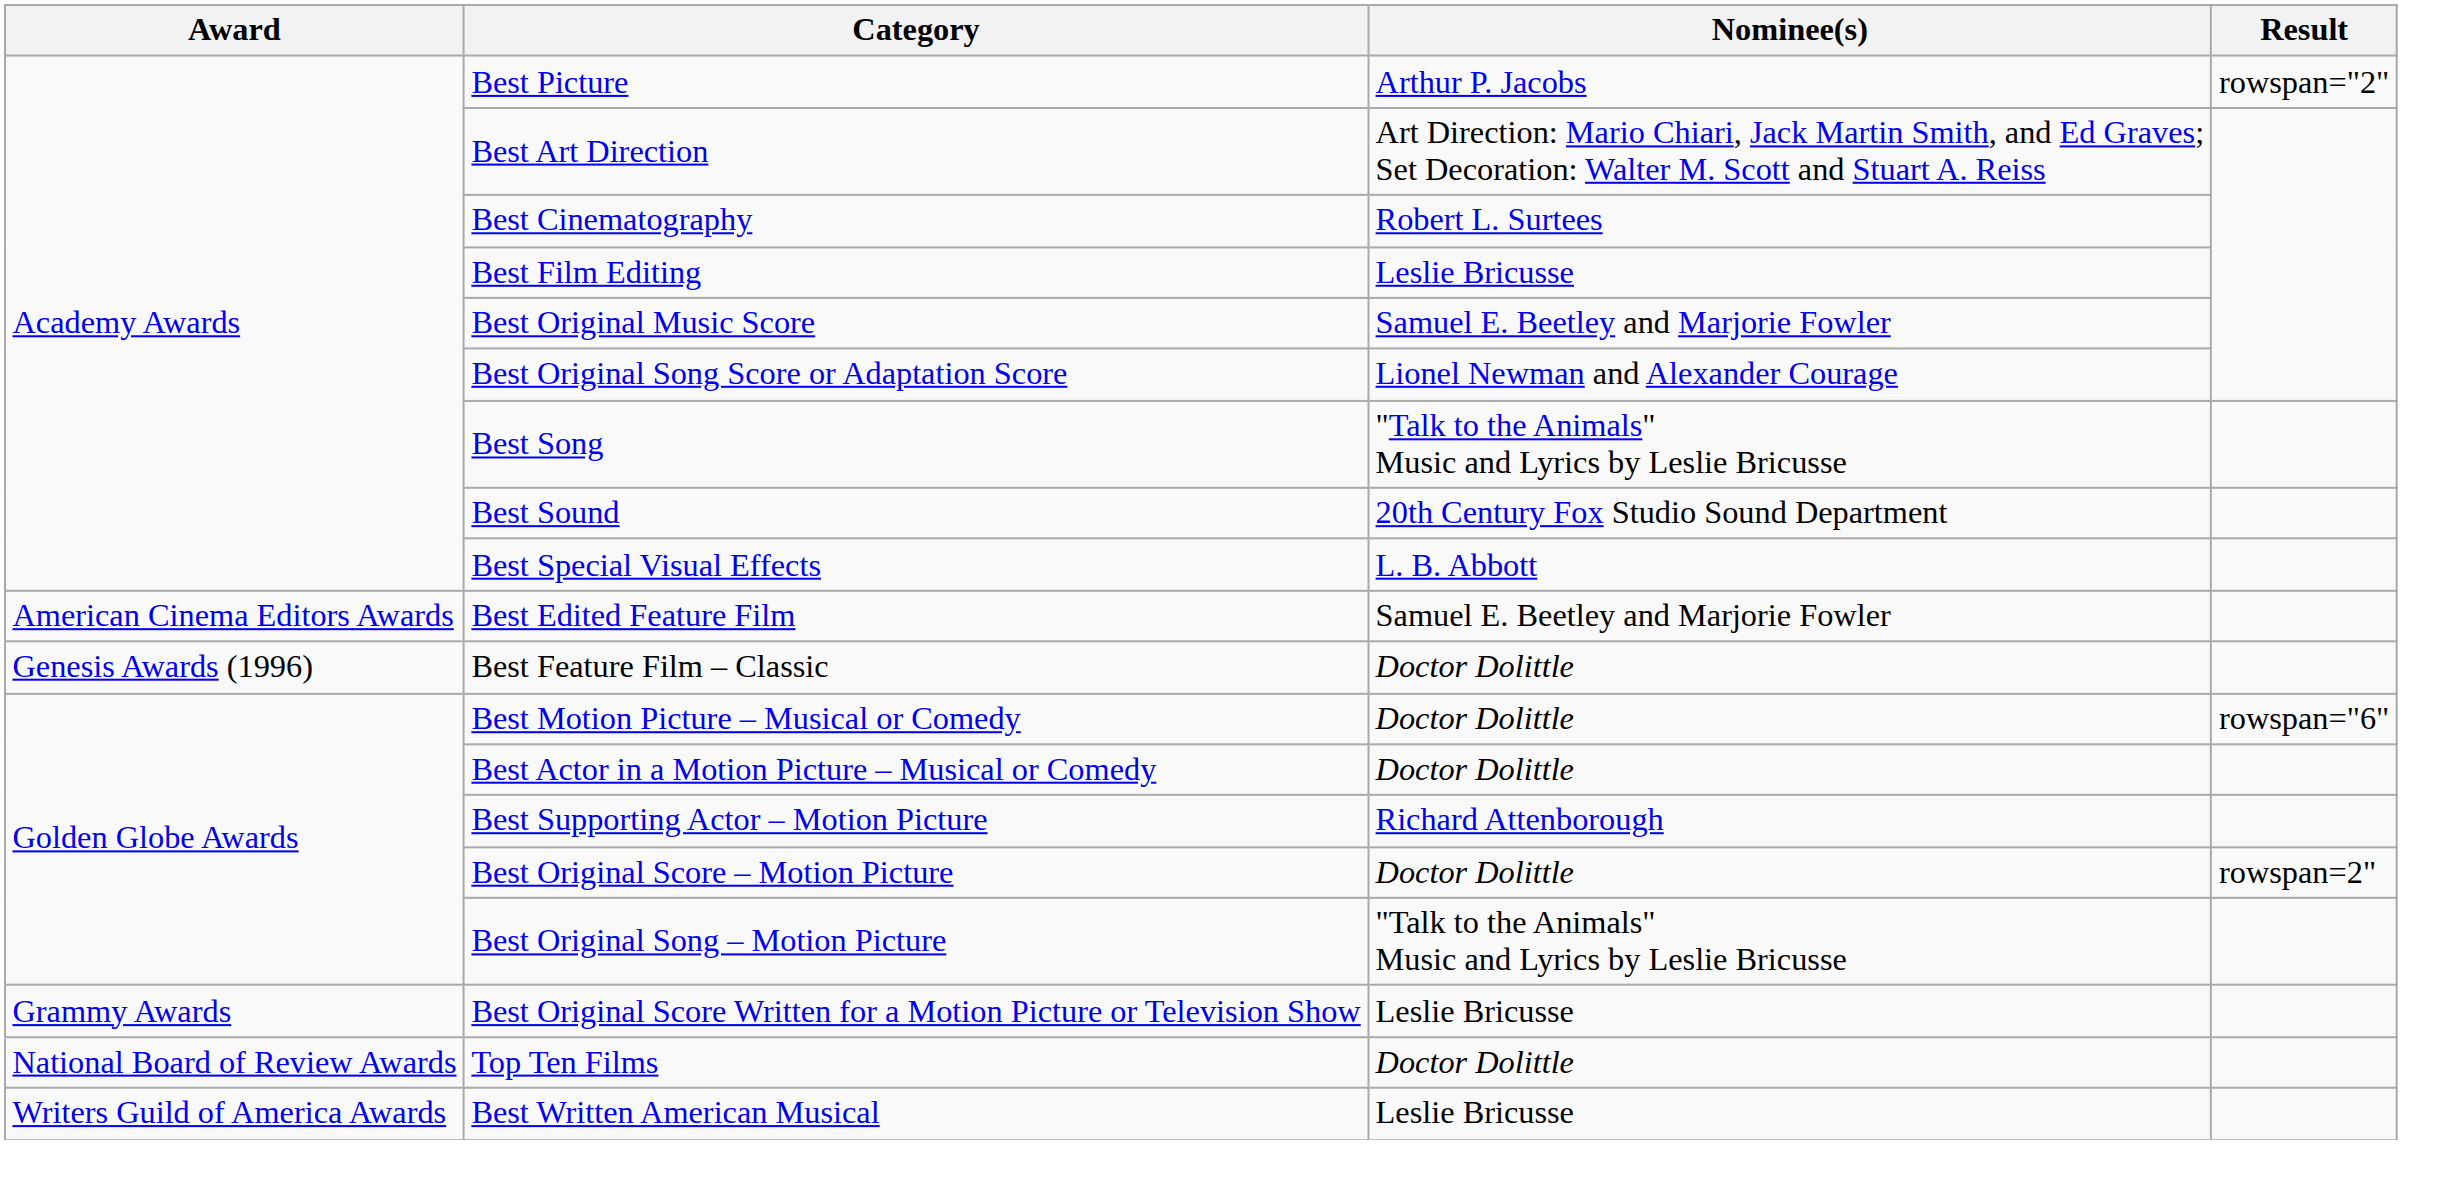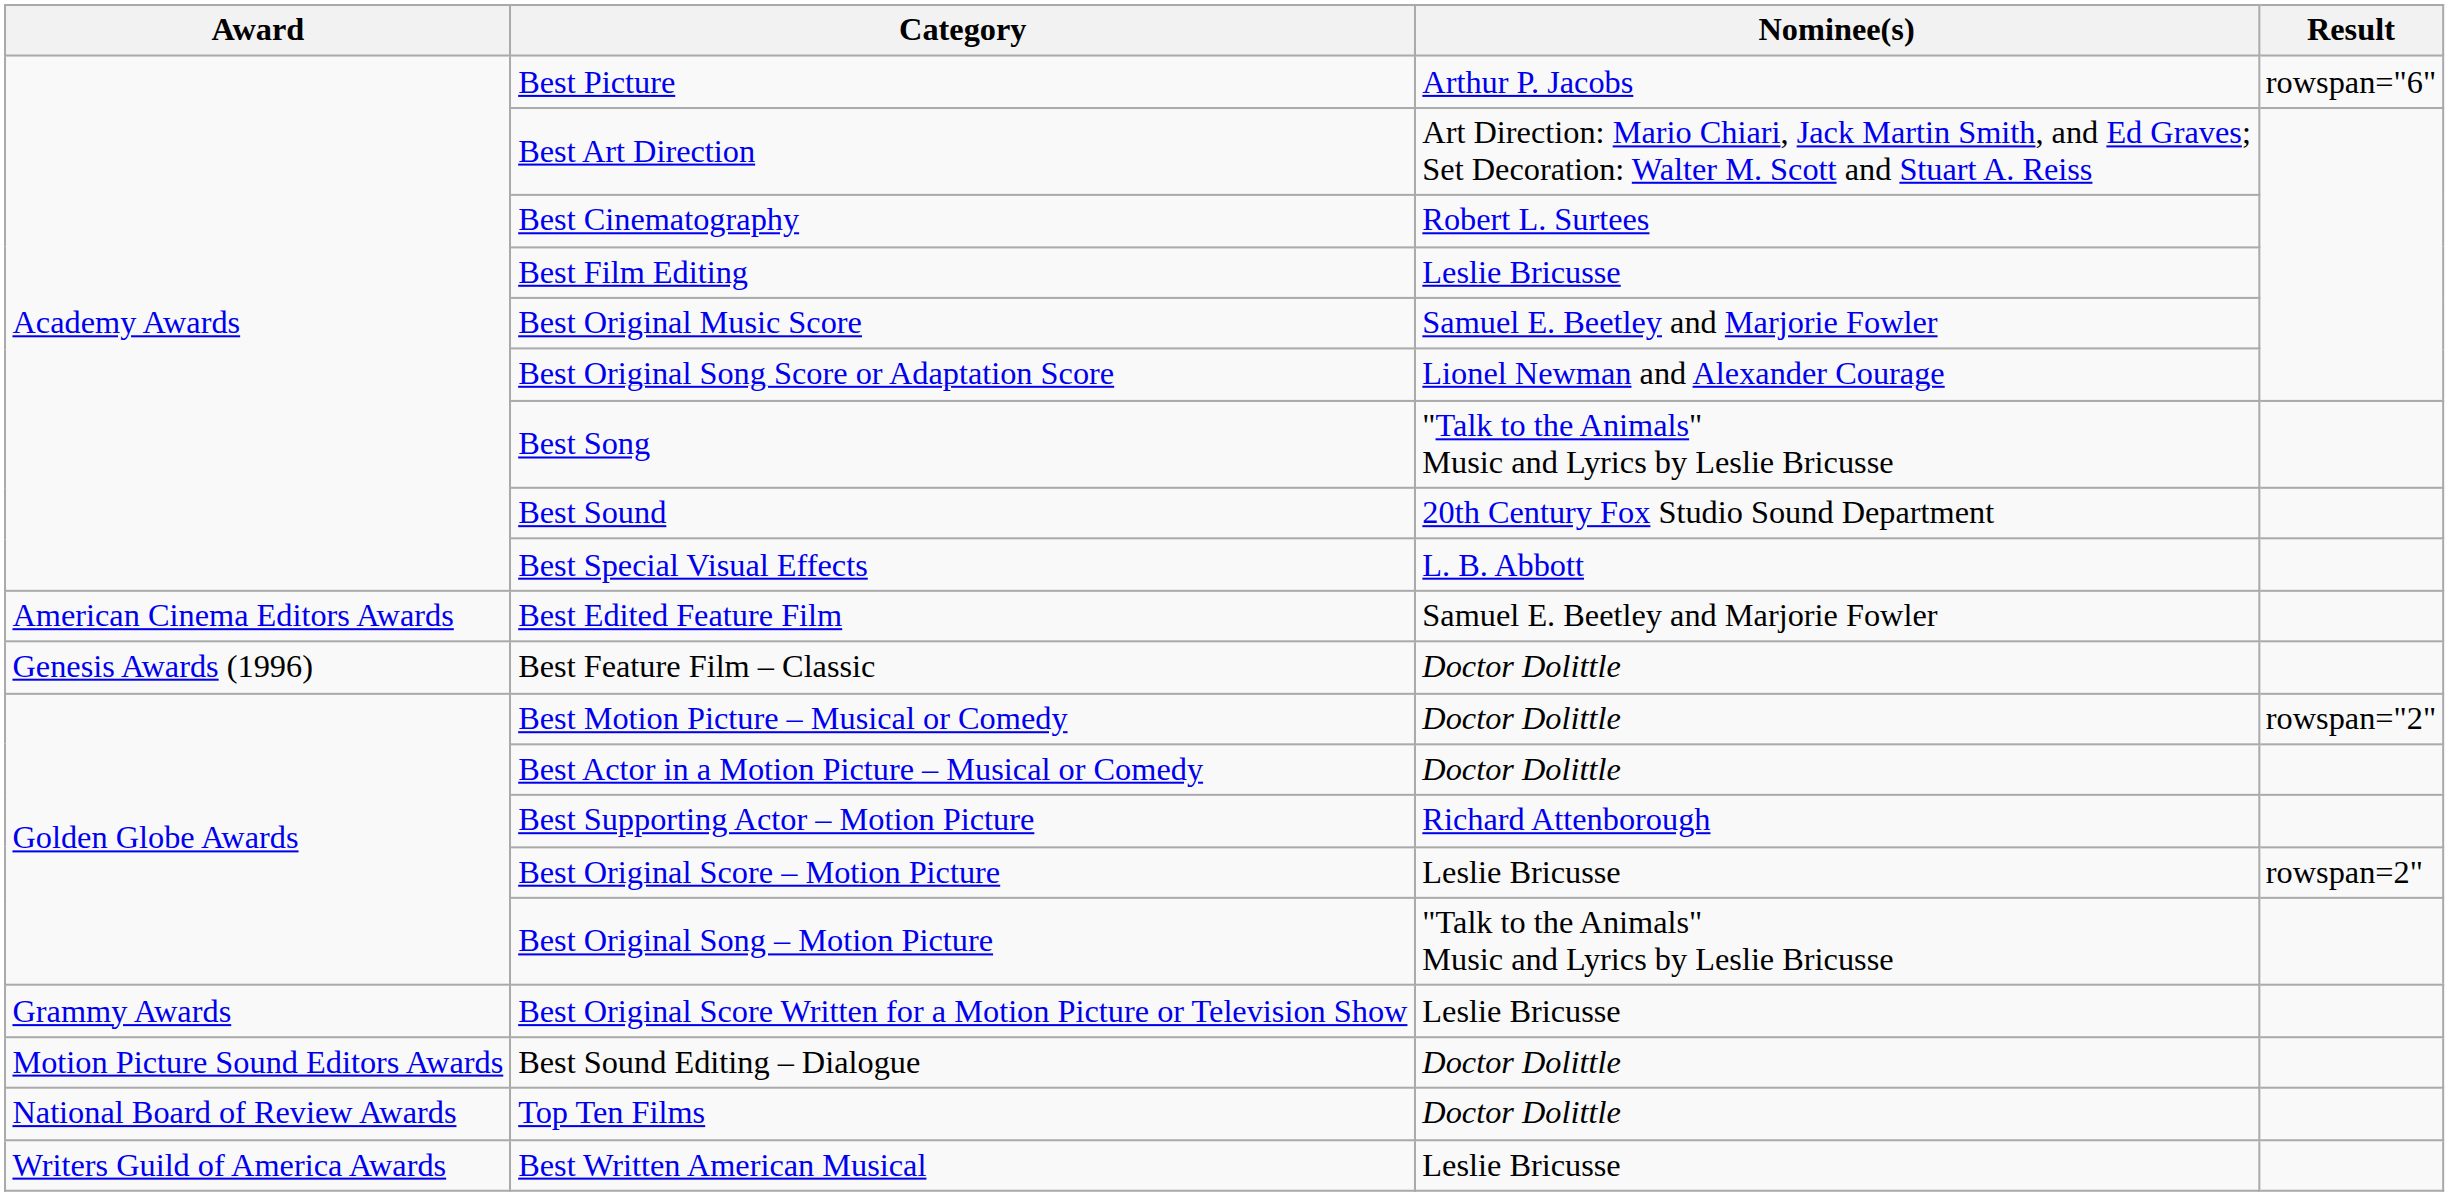Best Picture | Result: rowspan="2" -> rowspan="6"
Best Motion Picture – Musical or Comedy | Result: rowspan="6" -> rowspan="2"
Best Original Score – Motion Picture | Nominee(s): Doctor Dolittle -> Leslie Bricusse
+ row: Motion Picture Sound Editors Awards | Best Sound Editing – Dialogue | Doctor Dolittle
